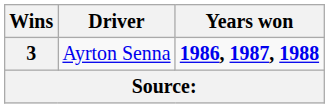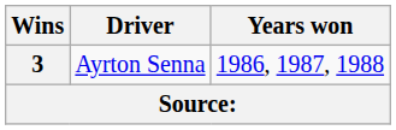3 | Years won: bold -> normal
